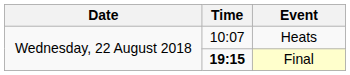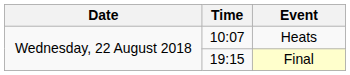Final | Time: bold -> normal
